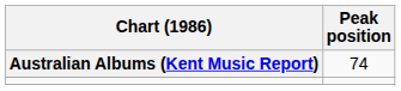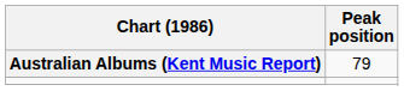row 2 | Peak position: 74 -> 79
